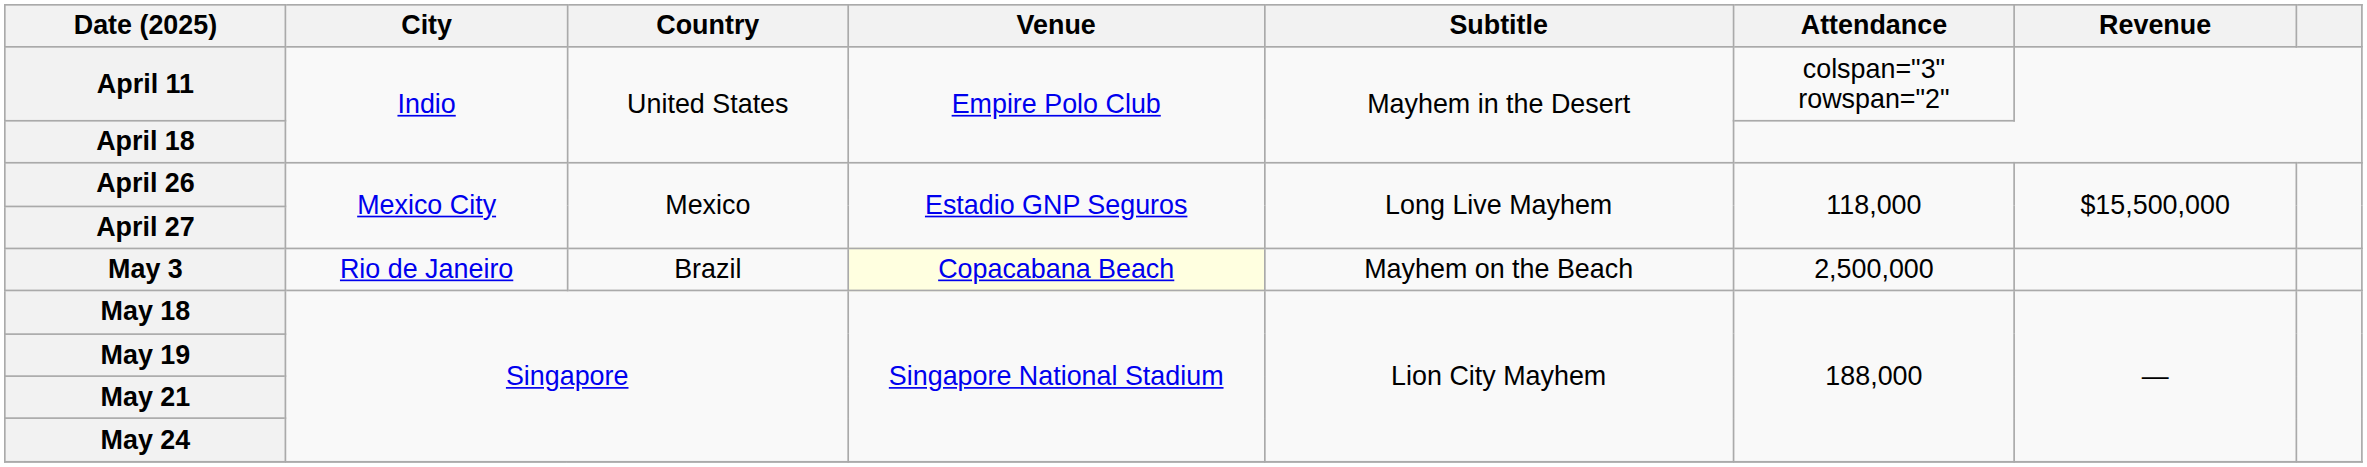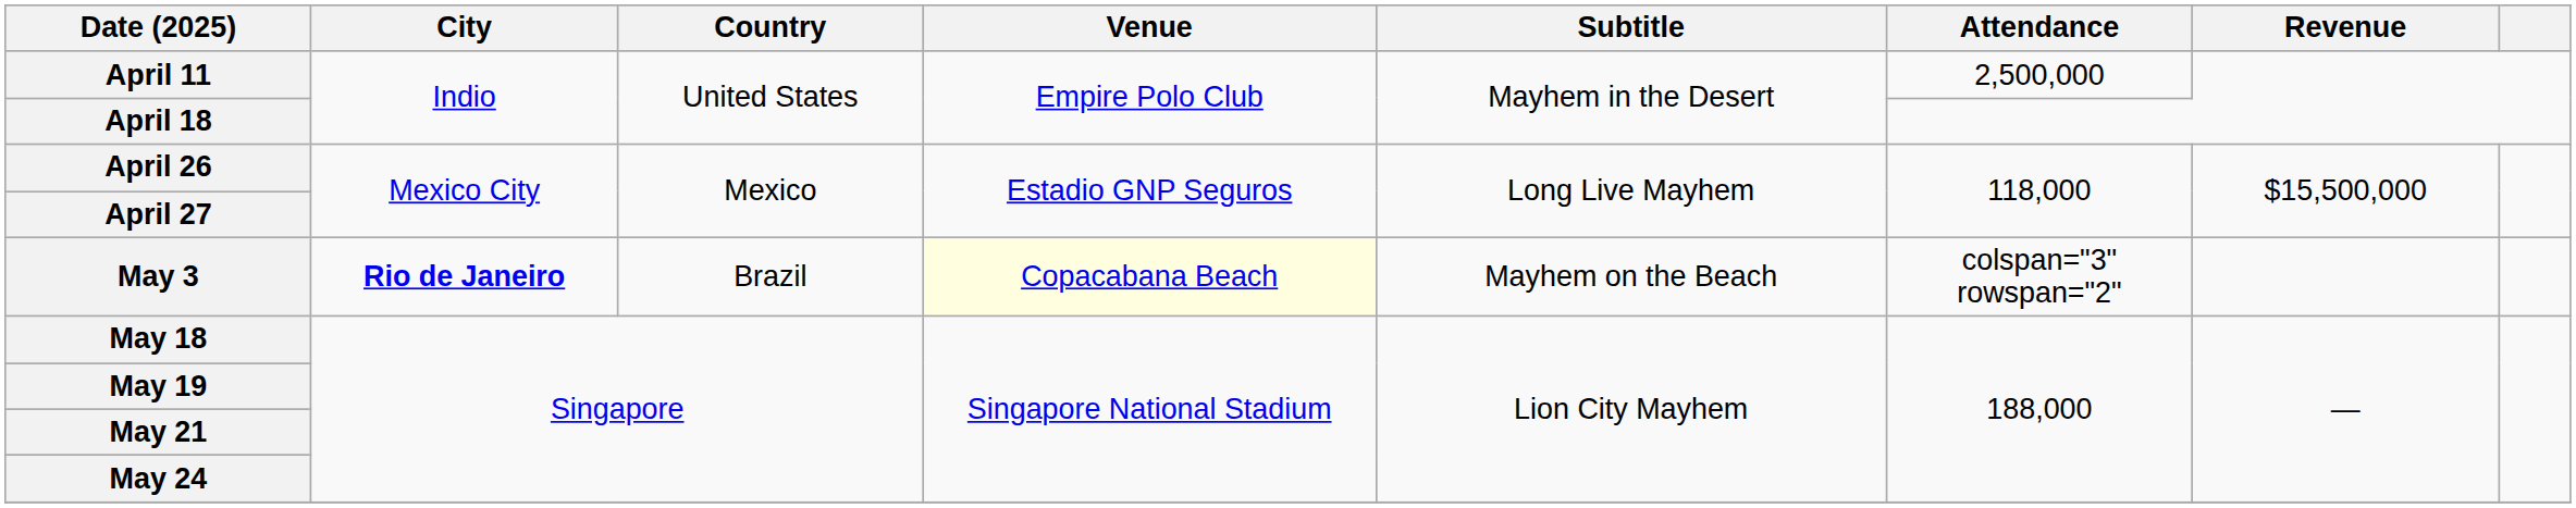April 11 | Attendance: colspan="3" rowspan="2" -> 2,500,000
May 3 | City: normal -> bold
May 3 | Attendance: 2,500,000 -> colspan="3" rowspan="2"
